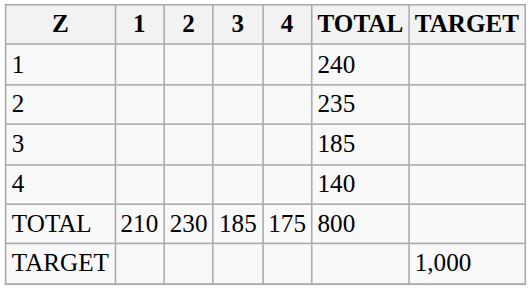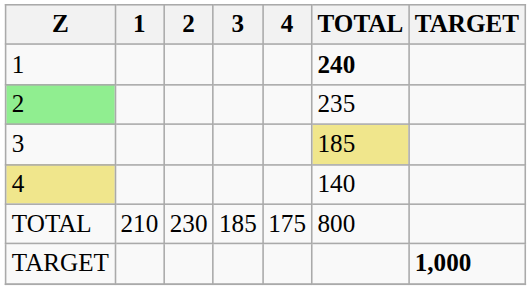row 2 | TOTAL: normal -> bold
row 3 | Z: no background -> lightgreen background
row 4 | TOTAL: no background -> khaki background
row 5 | Z: no background -> khaki background
row 7 | TARGET: normal -> bold
